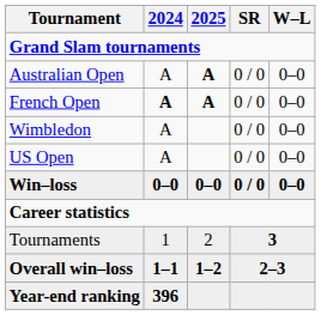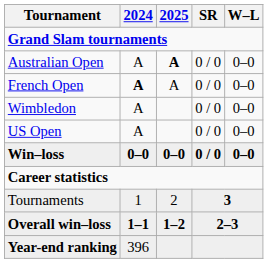French Open | 2025: bold -> normal
Year-end ranking | 2024: bold -> normal
